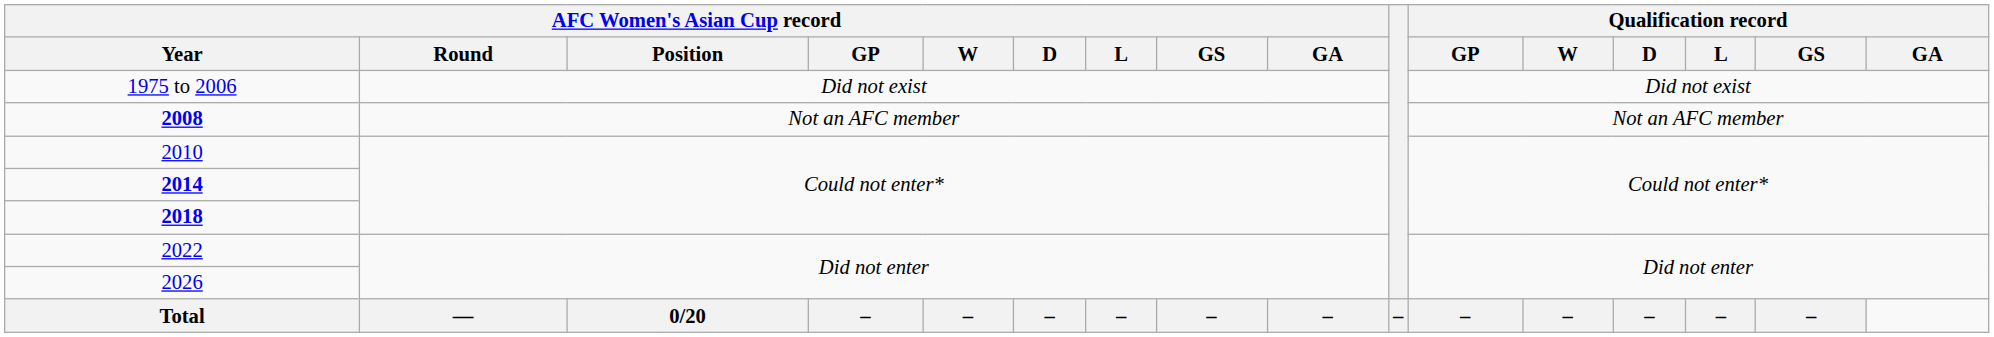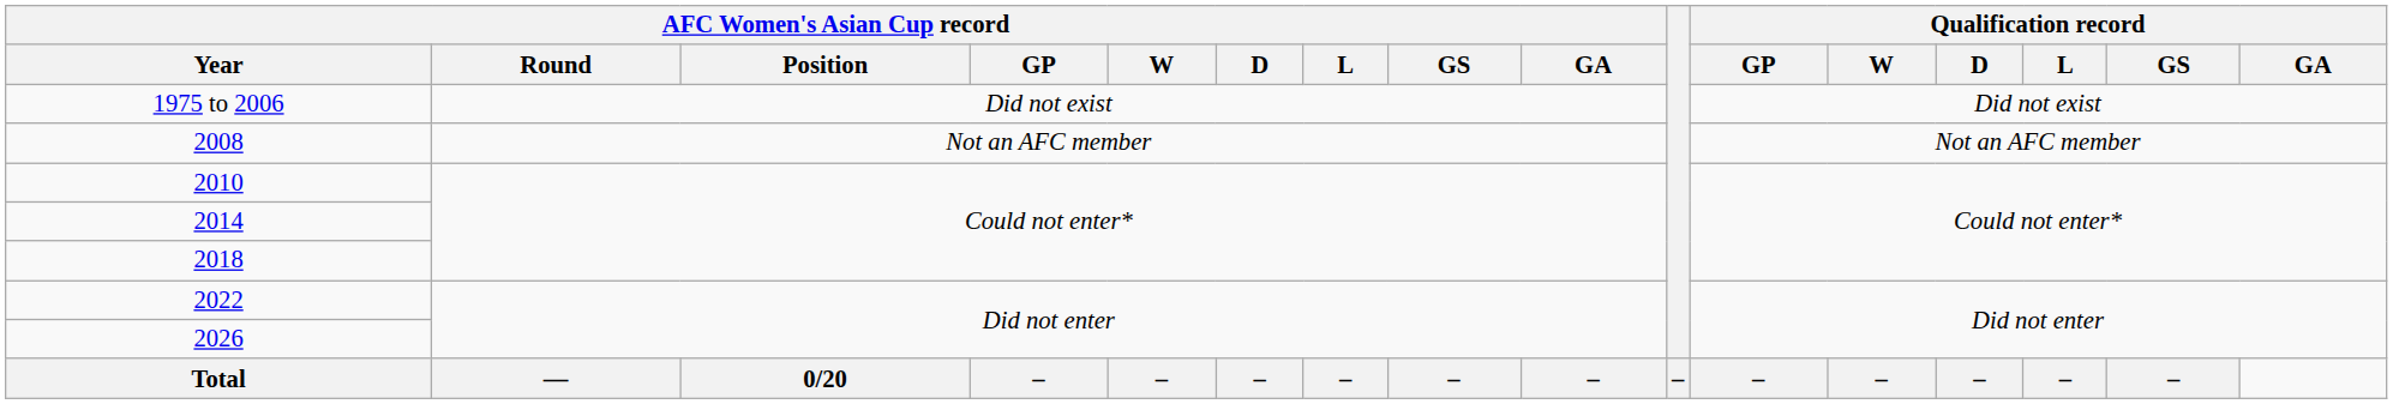2008 | AFC Women's Asian Cup record / Year: bold -> normal
2014 | AFC Women's Asian Cup record / Year: bold -> normal
2018 | AFC Women's Asian Cup record / Year: bold -> normal
